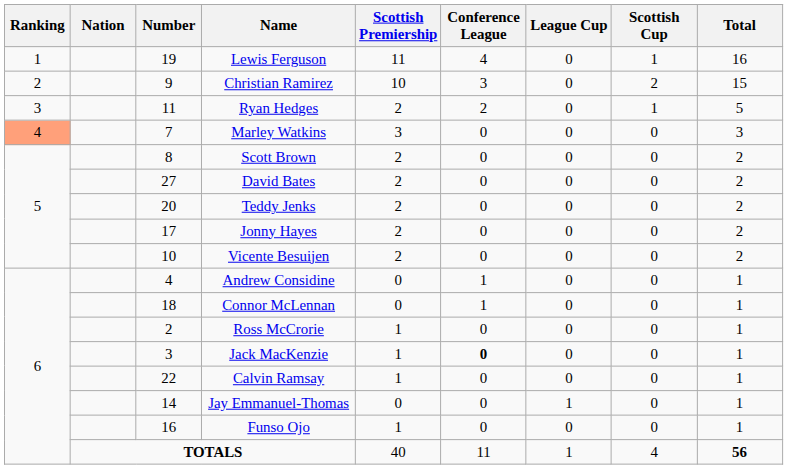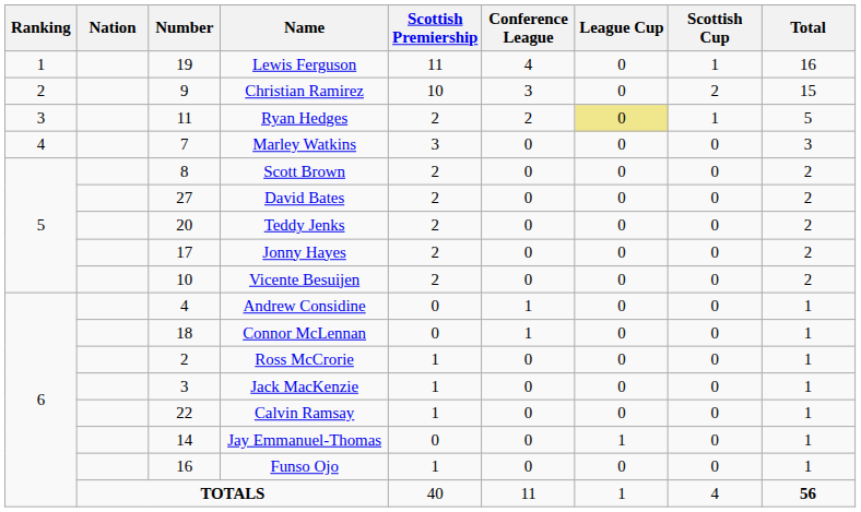Ryan Hedges | League Cup: no background -> khaki background
Marley Watkins | Ranking: lightsalmon background -> no background
Jack MacKenzie | Conference League: bold -> normal
